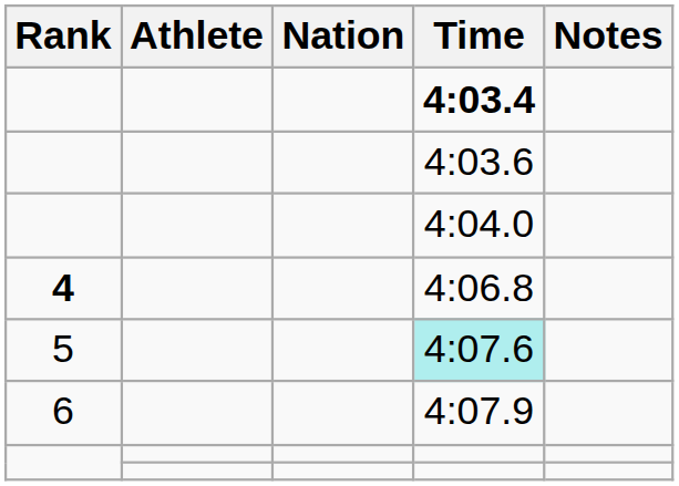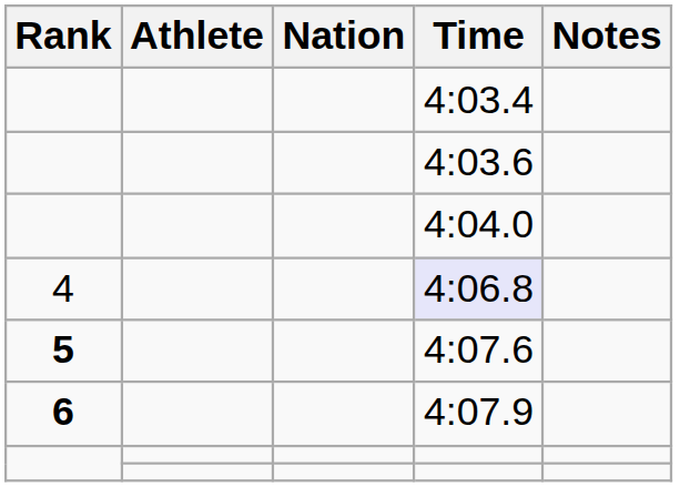4:03.4 | Time: bold -> normal
4:06.8 | Rank: bold -> normal
4:06.8 | Time: no background -> lavender background
4:07.6 | Rank: normal -> bold
4:07.6 | Time: paleturquoise background -> no background
4:07.9 | Rank: normal -> bold
